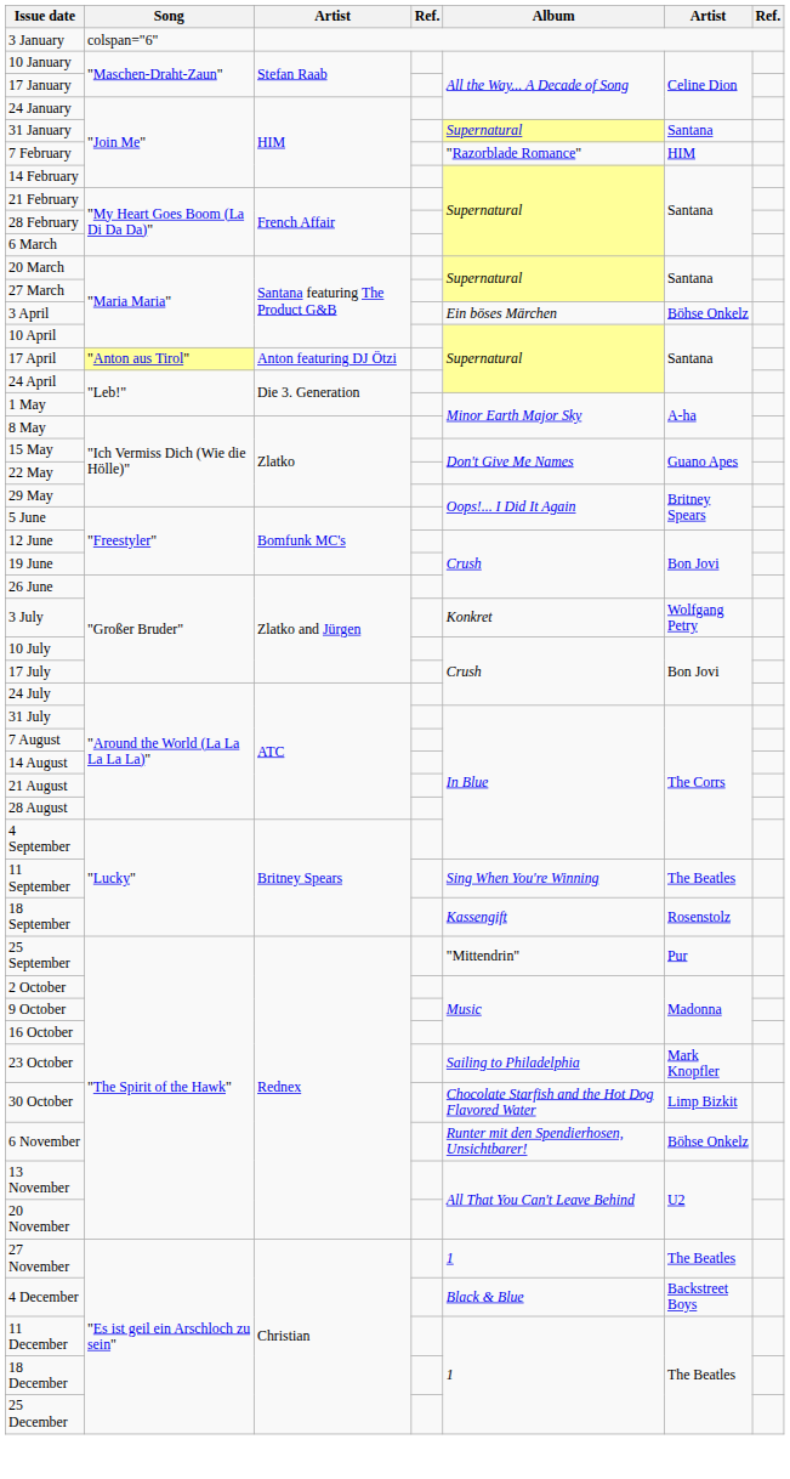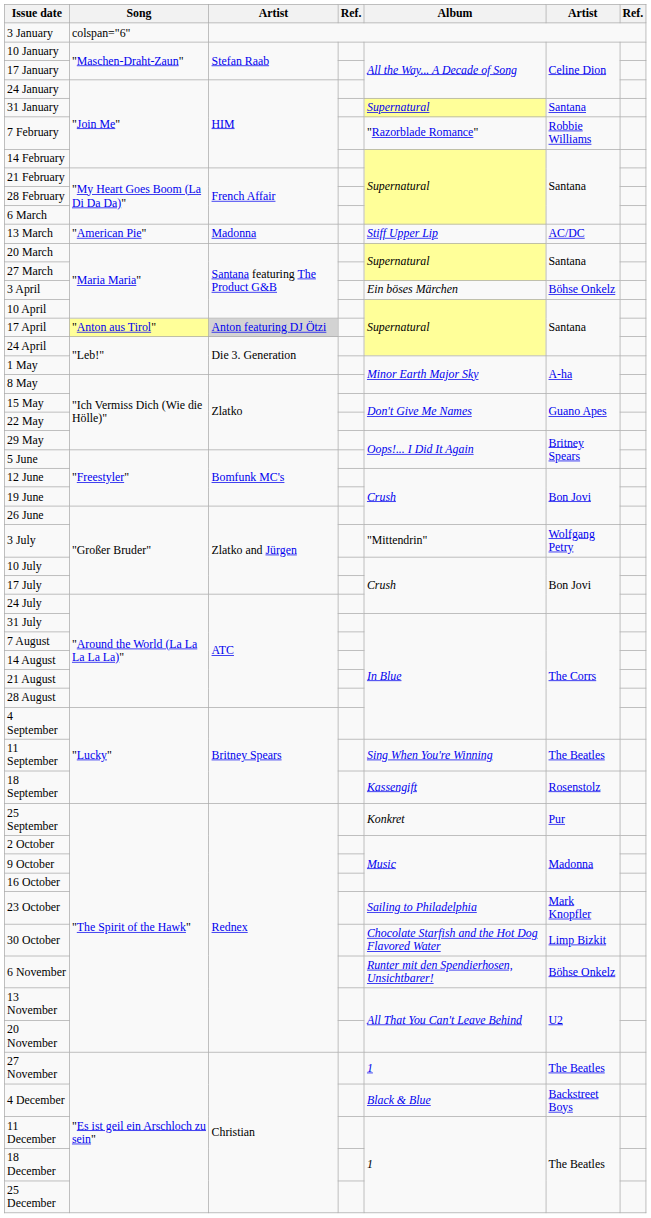7 February | column 6: HIM -> Robbie Williams
+ row: 13 March | "American Pie" | Madonna | Stiff Upper Lip | AC/DC
17 April | column 3: no background -> lightgrey background
3 July | Album: Konkret -> "Mittendrin"
25 September | Album: "Mittendrin" -> Konkret
